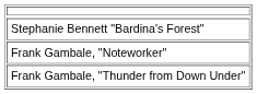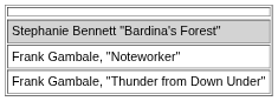row 2 | column 1: no background -> lightgrey background
